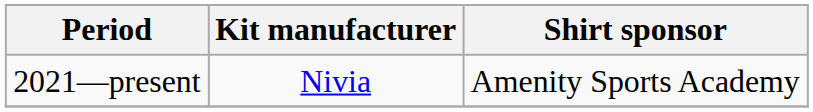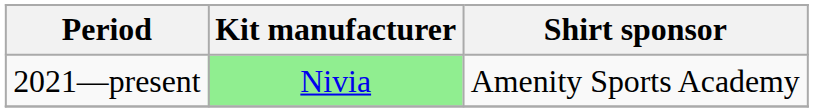2021—present | Kit manufacturer: no background -> lightgreen background
